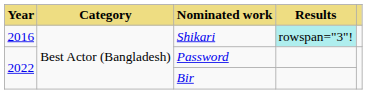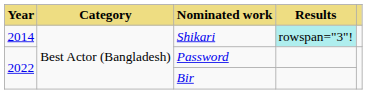Shikari | Year: 2016 -> 2014
